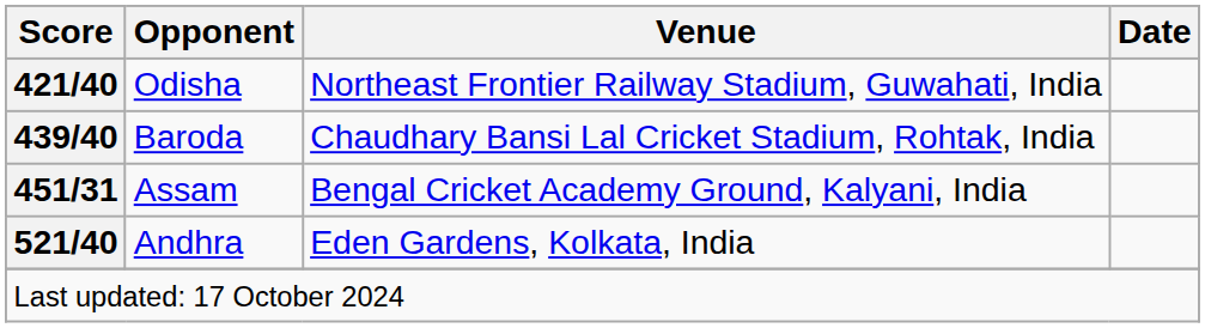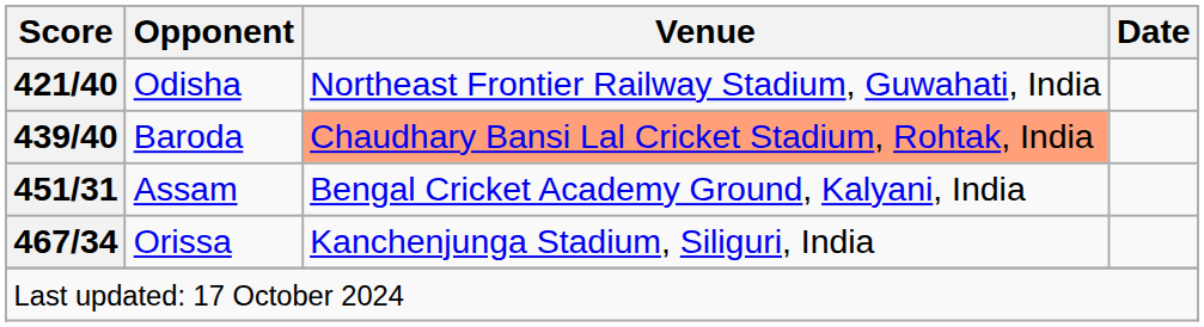Baroda | Venue: no background -> lightsalmon background
+ row: 467/34 | Orissa | Kanchenjunga Stadium, Siliguri, India
- row: 521/40 | Andhra | Eden Gardens, Kolkata, India
